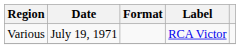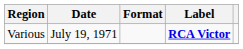Various | Label: normal -> bold
